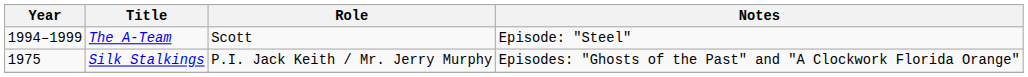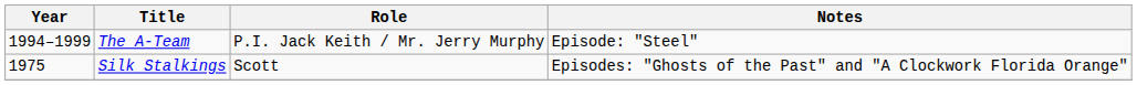The A-Team | Role: Scott -> P.I. Jack Keith / Mr. Jerry Murphy
Silk Stalkings | Role: P.I. Jack Keith / Mr. Jerry Murphy -> Scott
